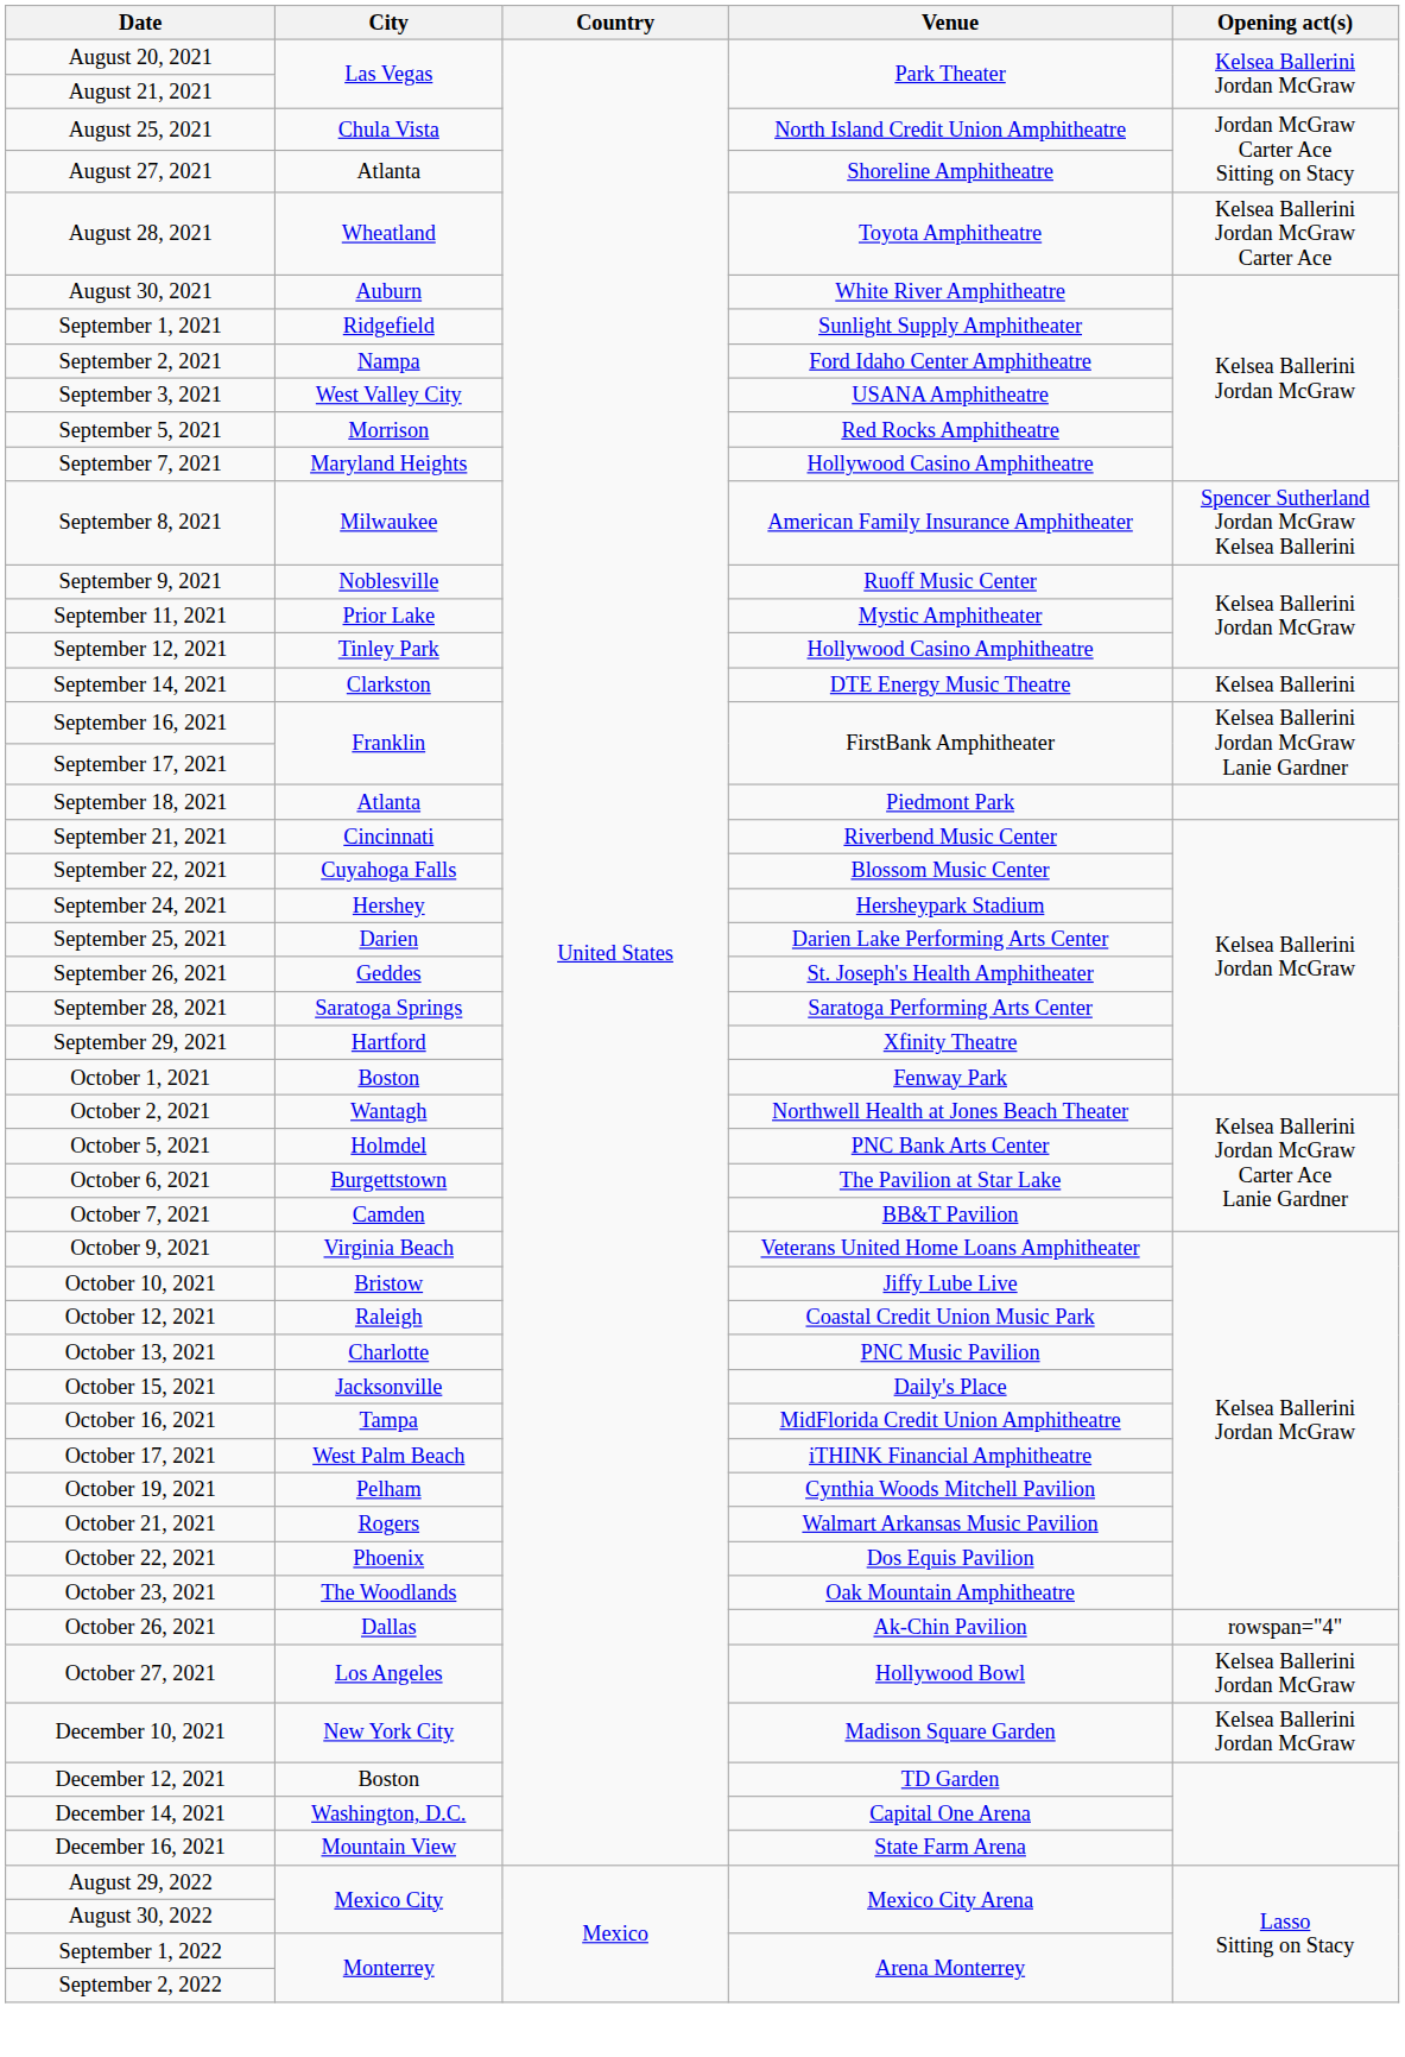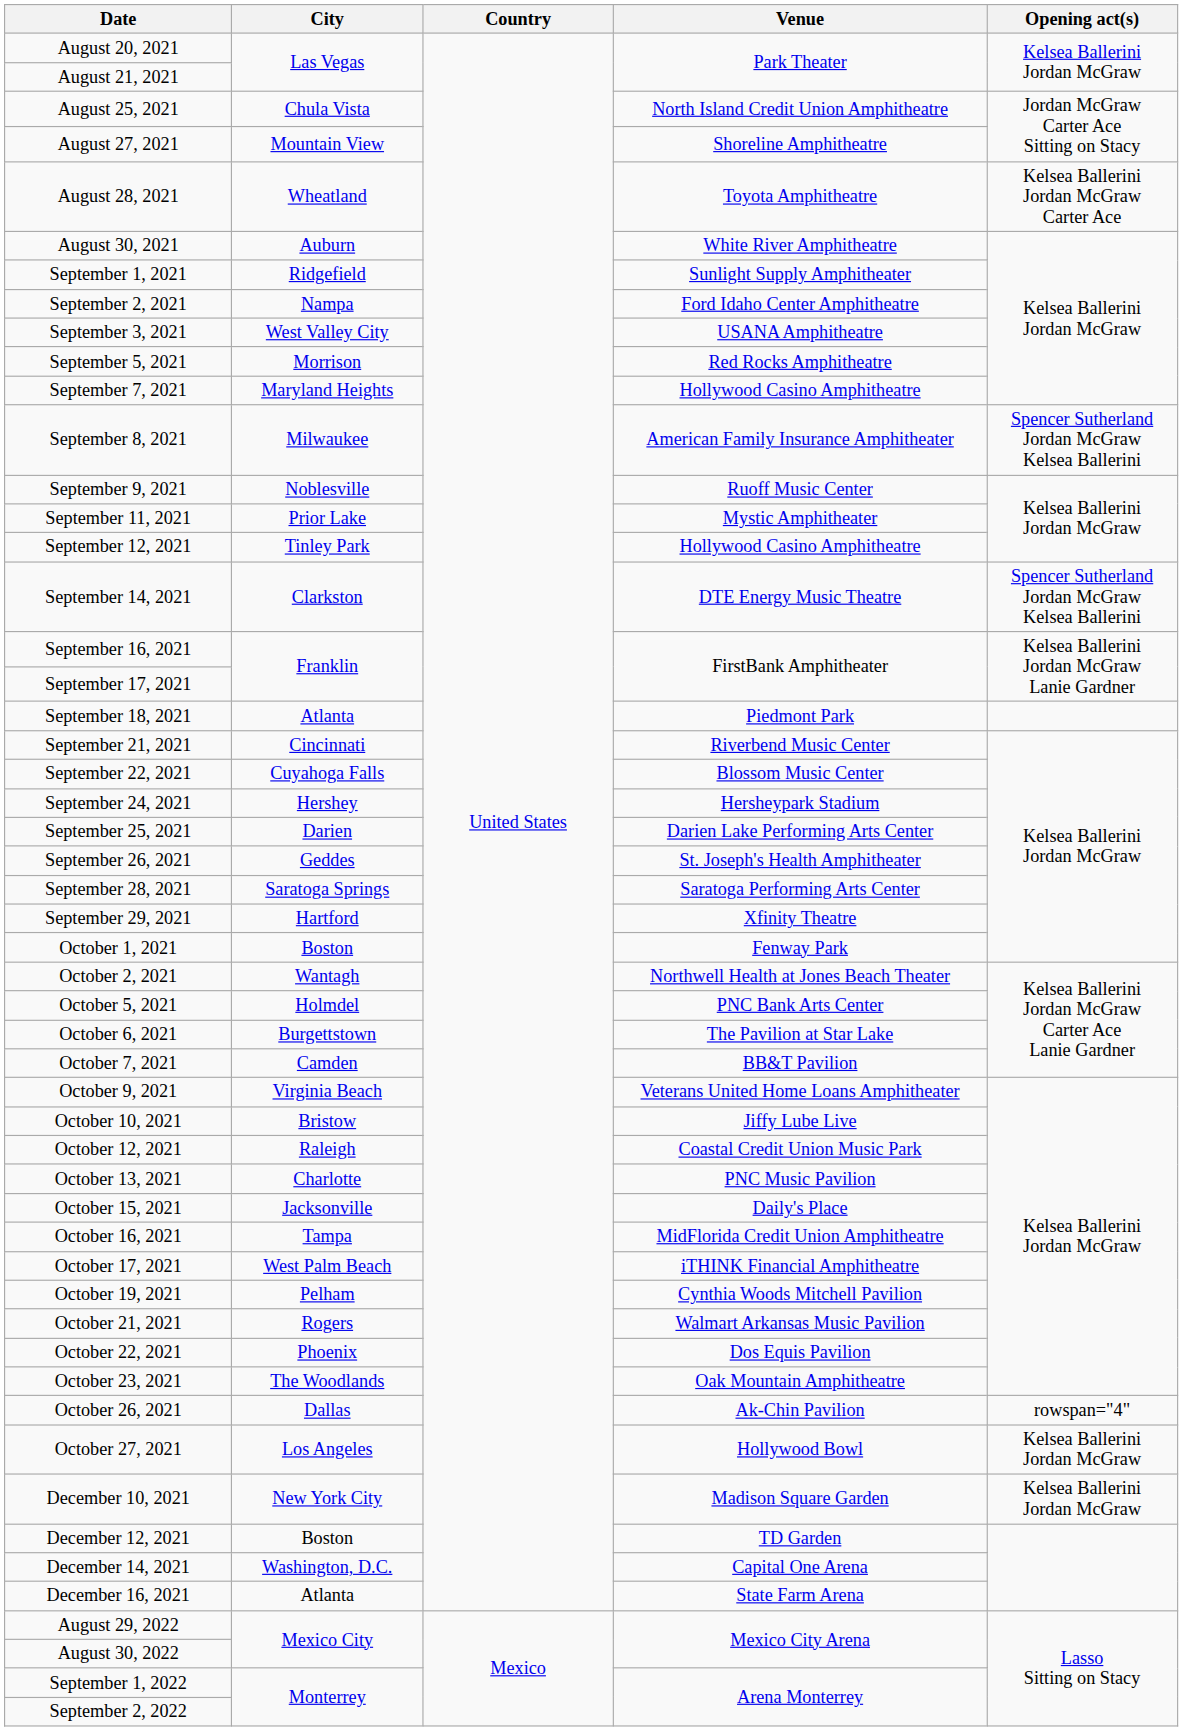August 27, 2021 | City: Atlanta -> Mountain View
September 14, 2021 | Opening act(s): Kelsea Ballerini -> Spencer Sutherland Jordan McGraw Kelsea Ballerini
December 16, 2021 | City: Mountain View -> Atlanta
